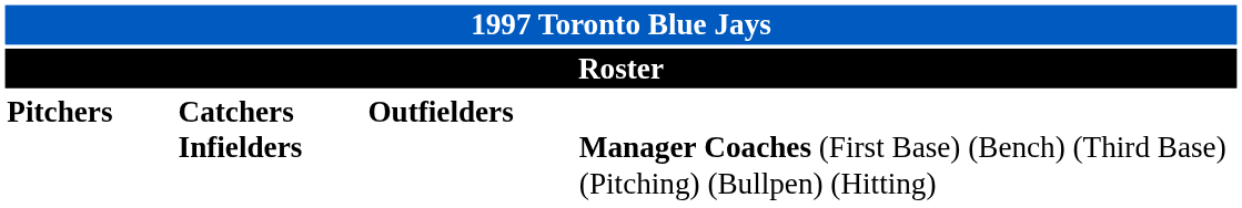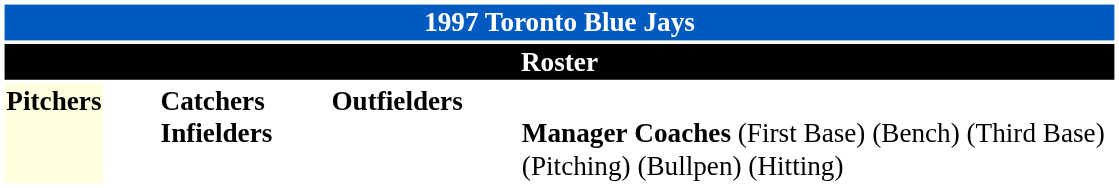Pitchers | column 1: no background -> lightyellow background
